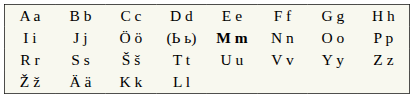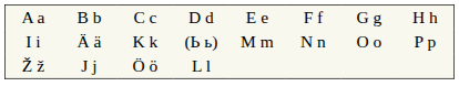I i | column 2: J j -> Ä ä
I i | column 3: Ö ö -> K k
I i | column 5: bold -> normal
- row: R r | S s | Š š | T t | U u | V v | Y y | Z z
Ž ž | column 2: Ä ä -> J j
Ž ž | column 3: K k -> Ö ö
